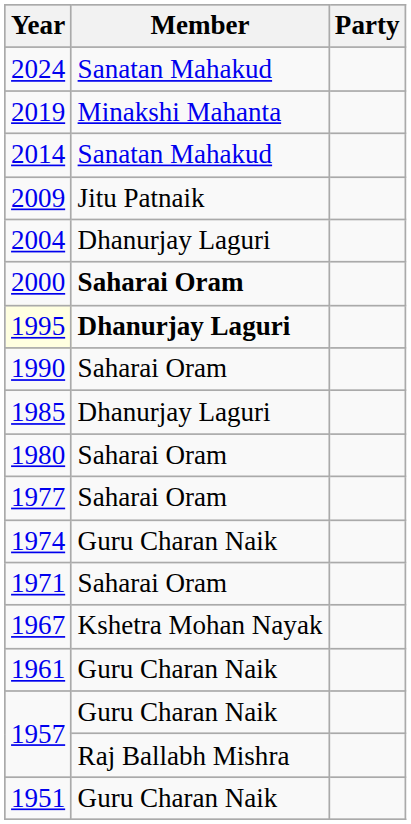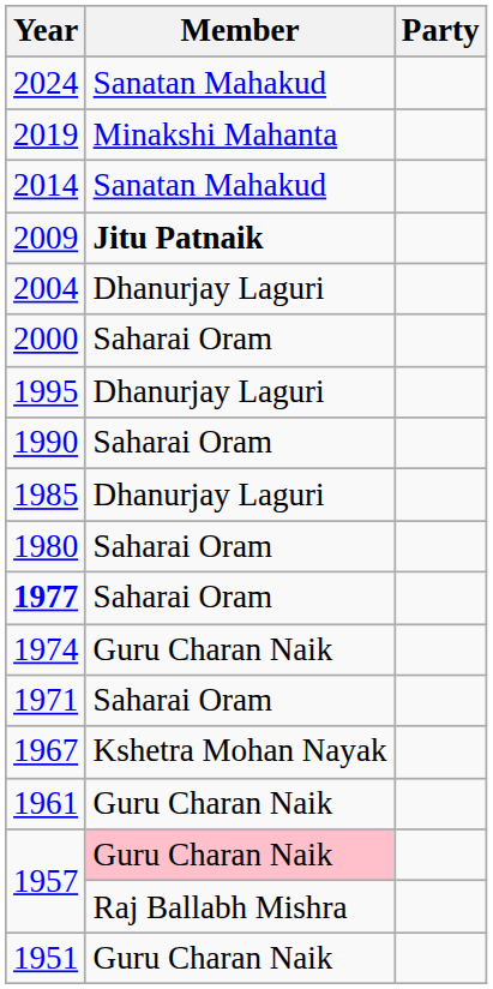2009 | Member: normal -> bold
2000 | Member: bold -> normal
1995 | Year: lightyellow background -> no background
1995 | Member: bold -> normal
1977 | Year: normal -> bold
1957 / Guru Charan Naik | Member: no background -> pink background
